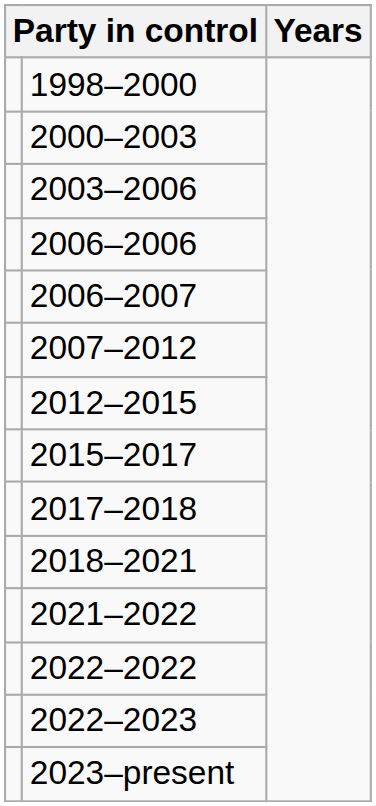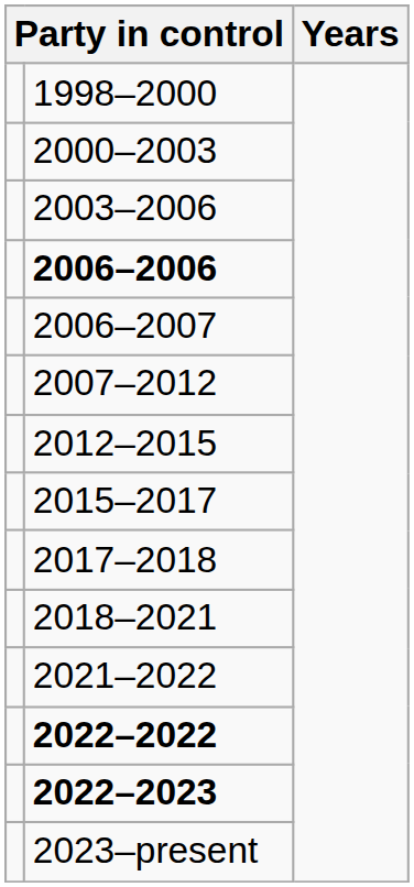2006–2006 | column 2: normal -> bold
2022–2022 | column 2: normal -> bold
2022–2023 | column 2: normal -> bold
